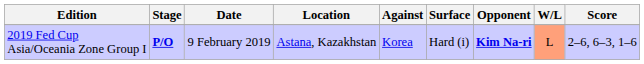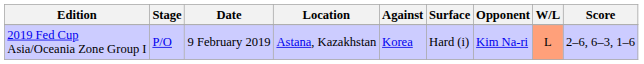2019 Fed Cup Asia/Oceania Zone Group I | Stage: bold -> normal
2019 Fed Cup Asia/Oceania Zone Group I | Opponent: bold -> normal
